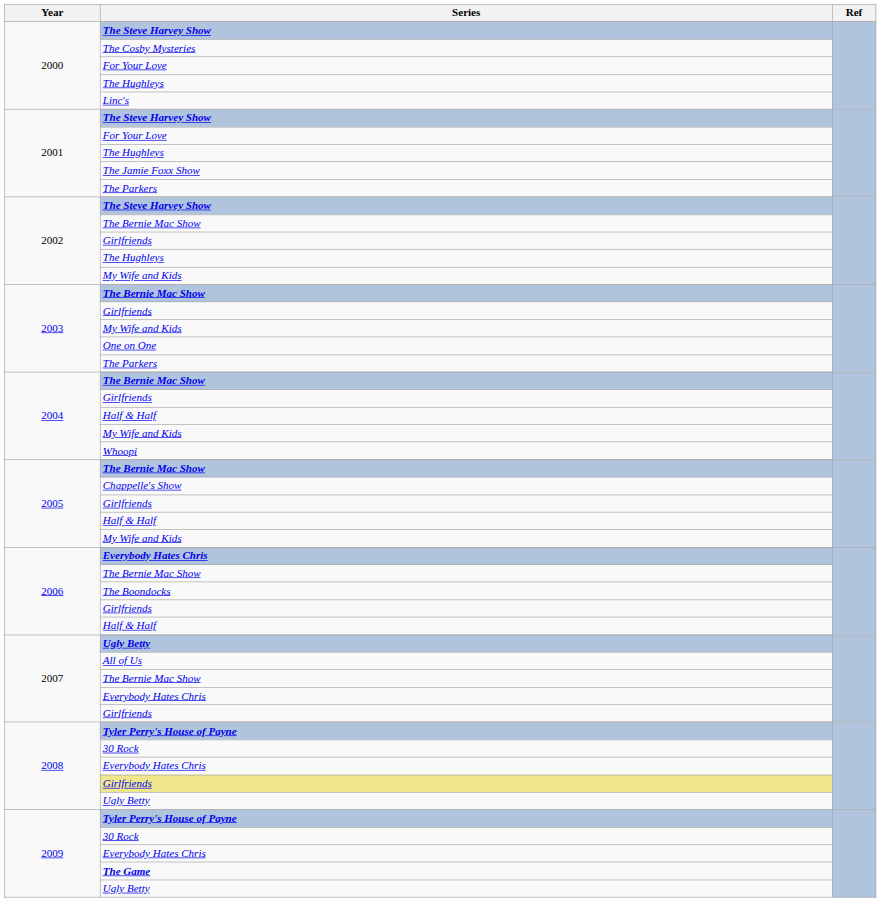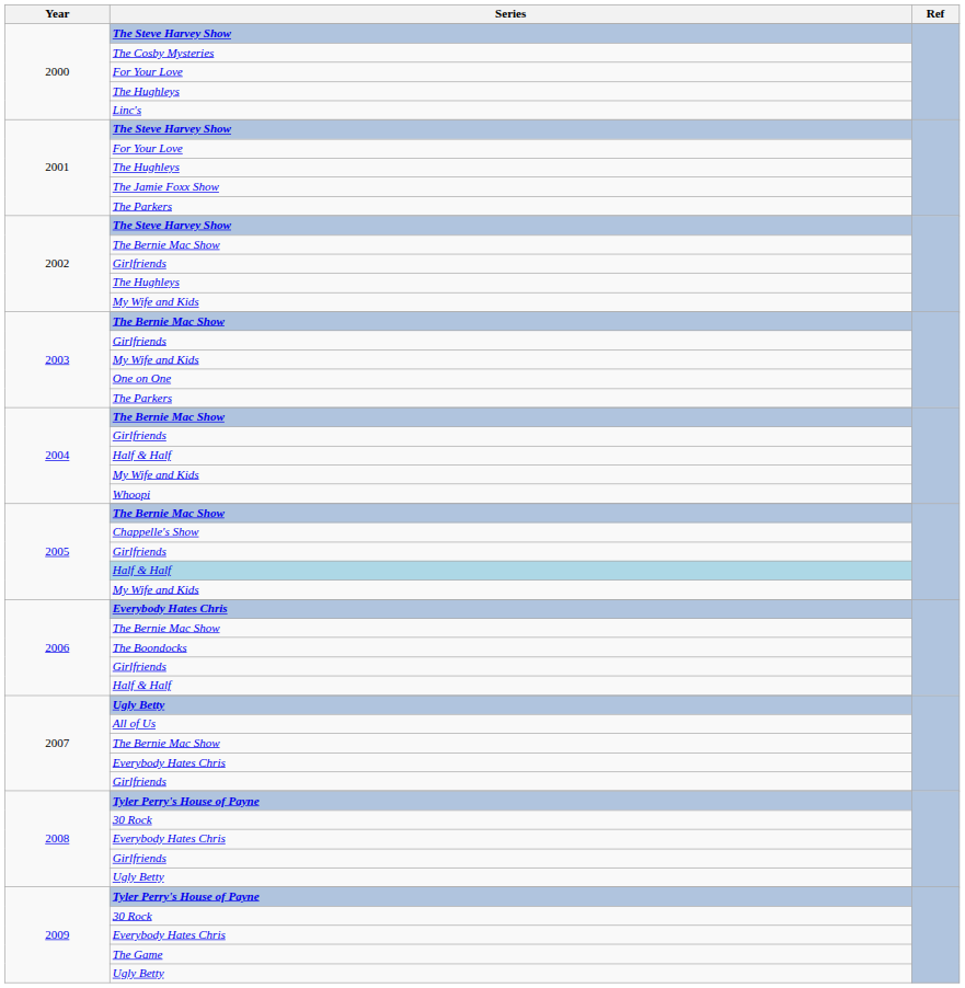2005 / Half & Half | Series: no background -> lightblue background
2008 / Girlfriends | Series: khaki background -> no background
The Game | Series: bold -> normal
